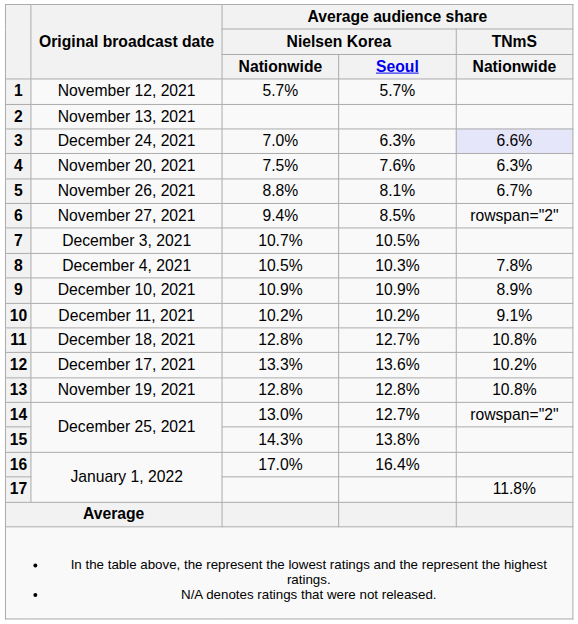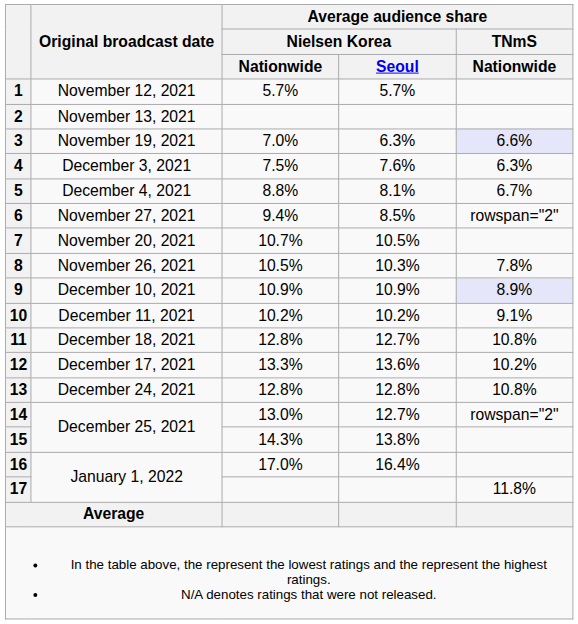3 | Original broadcast date: December 24, 2021 -> November 19, 2021
4 | Original broadcast date: November 20, 2021 -> December 3, 2021
5 | Original broadcast date: November 26, 2021 -> December 4, 2021
7 | Original broadcast date: December 3, 2021 -> November 20, 2021
8 | Original broadcast date: December 4, 2021 -> November 26, 2021
9 | Average audience share / TNmS / Nationwide: no background -> lavender background
13 | Original broadcast date: November 19, 2021 -> December 24, 2021
